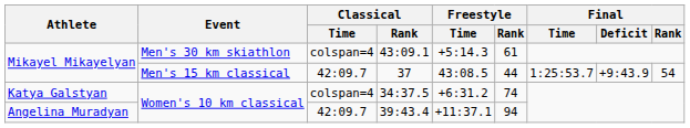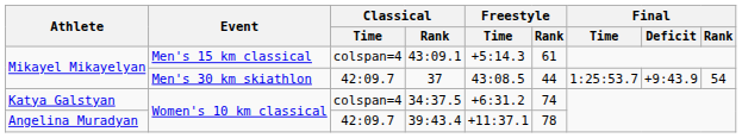43:09.1 | Event: Men's 30 km skiathlon -> Men's 15 km classical
37 | Event: Men's 15 km classical -> Men's 30 km skiathlon
39:43.4 | Freestyle / Rank: 94 -> 78
